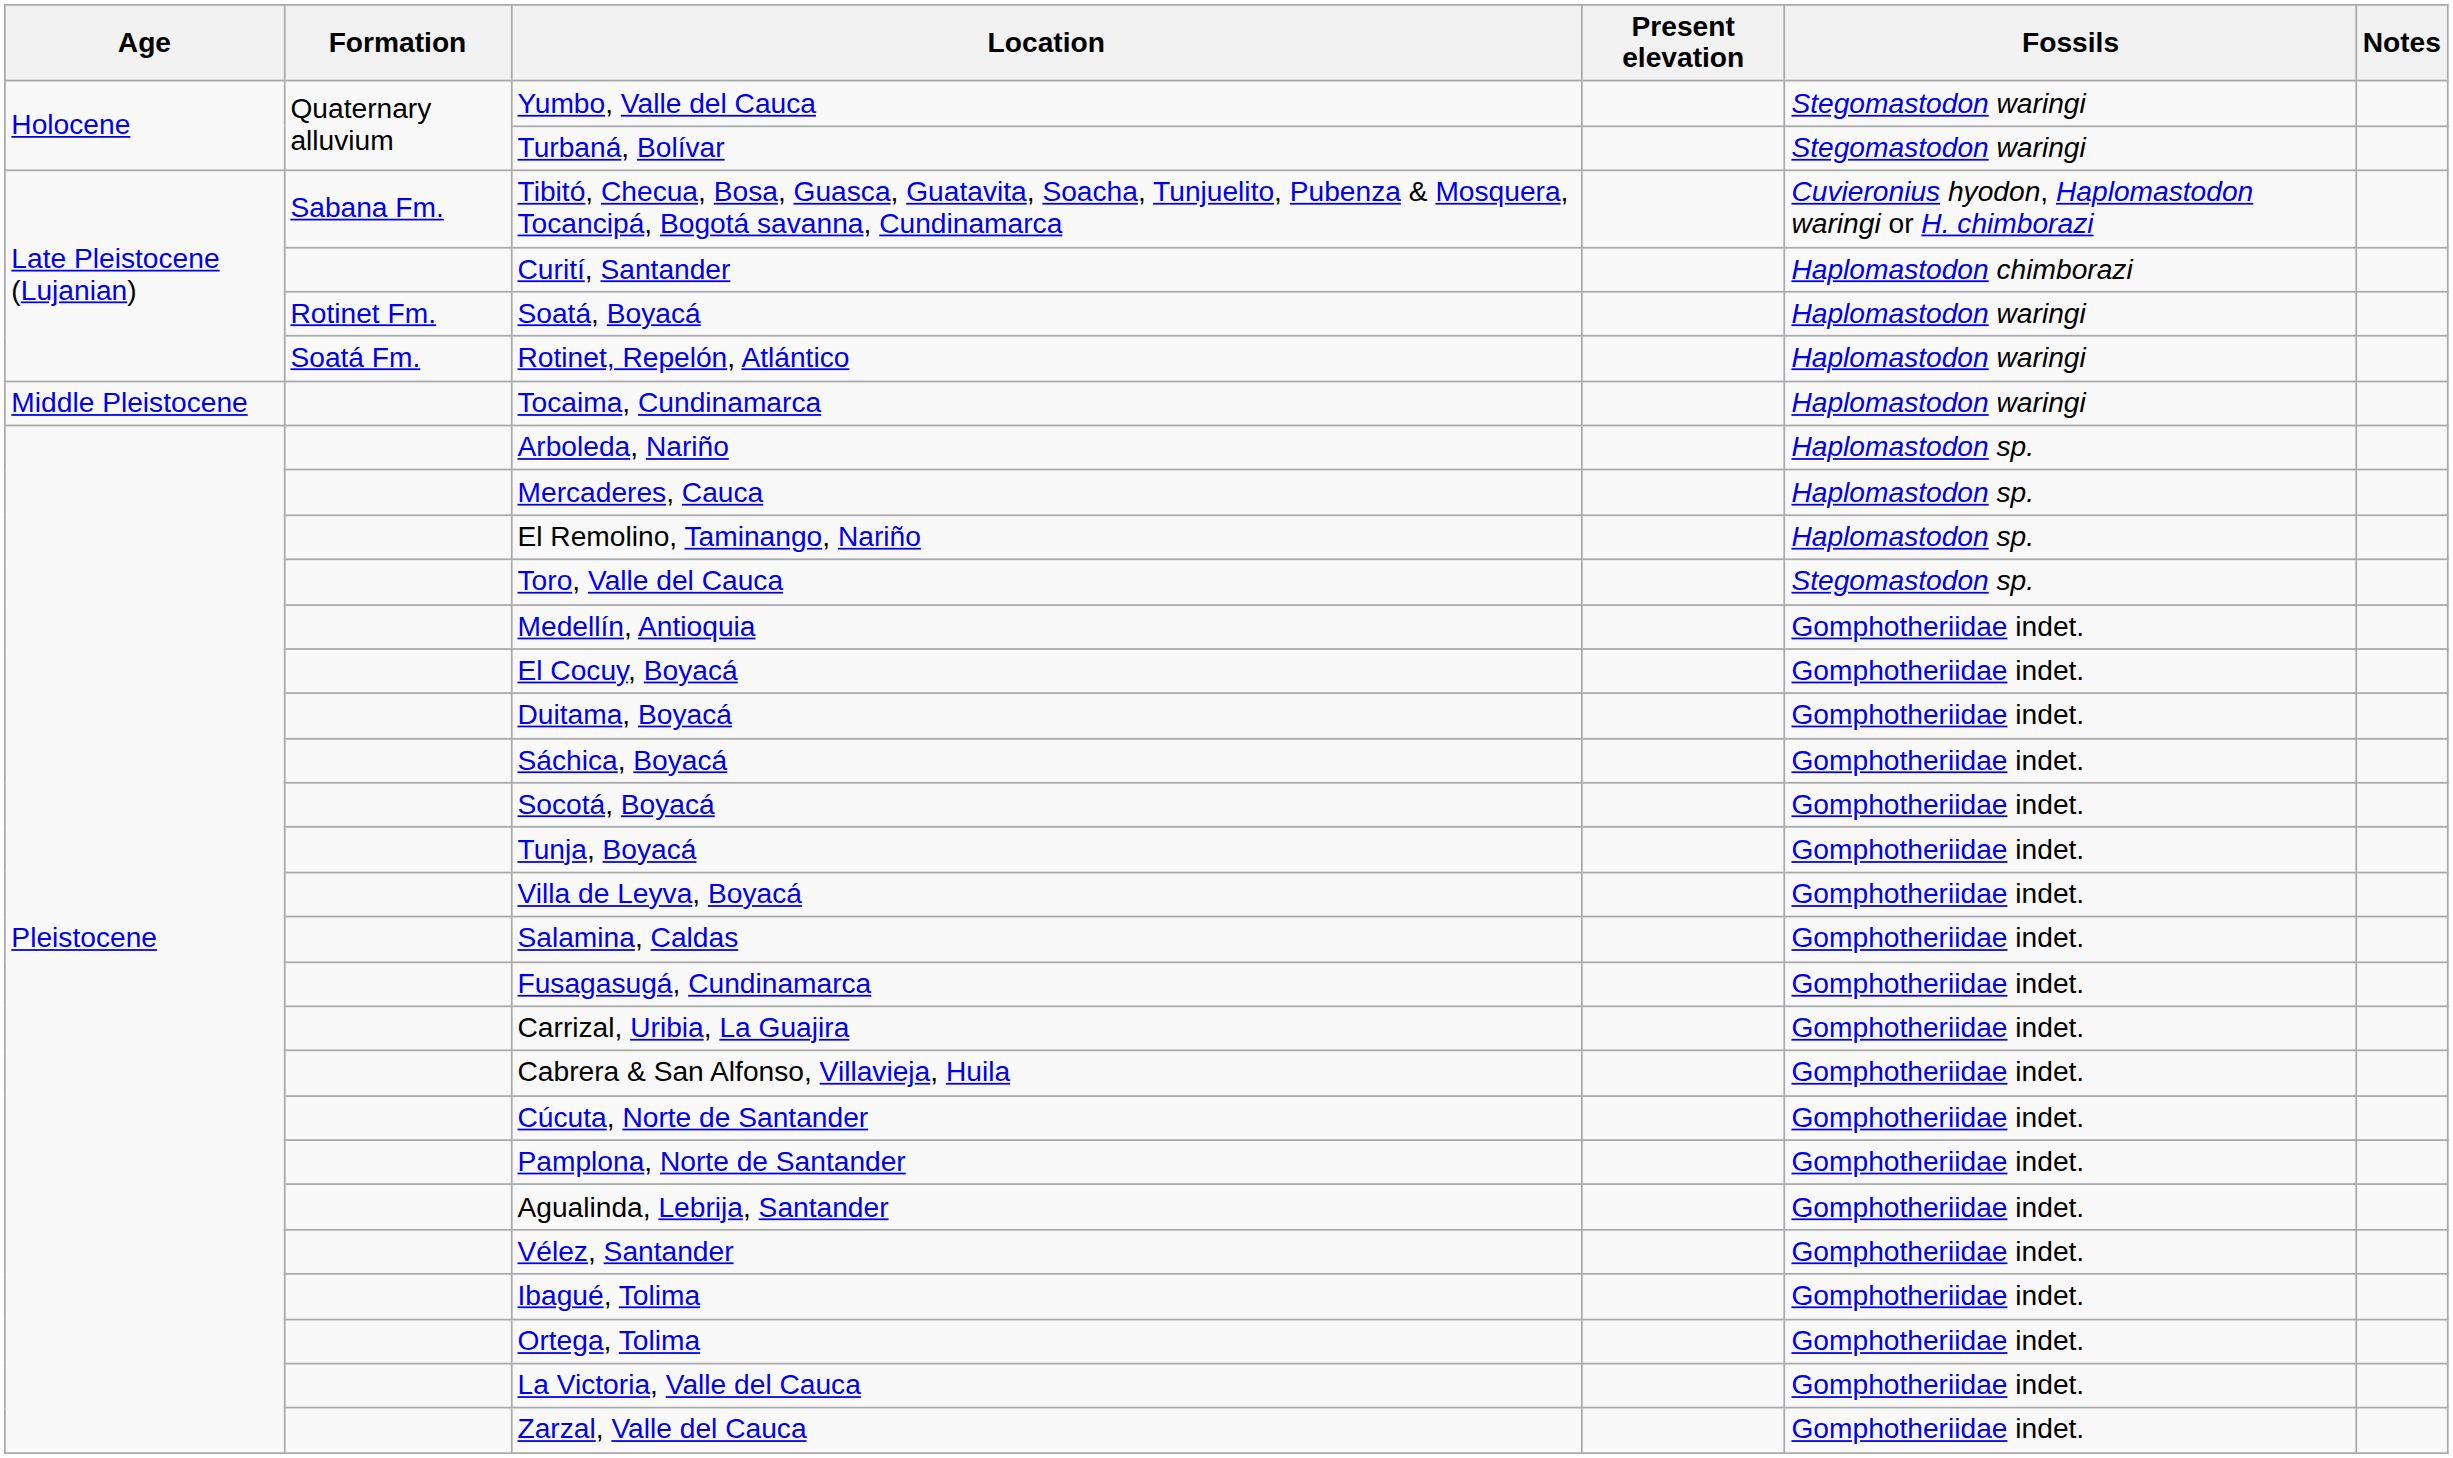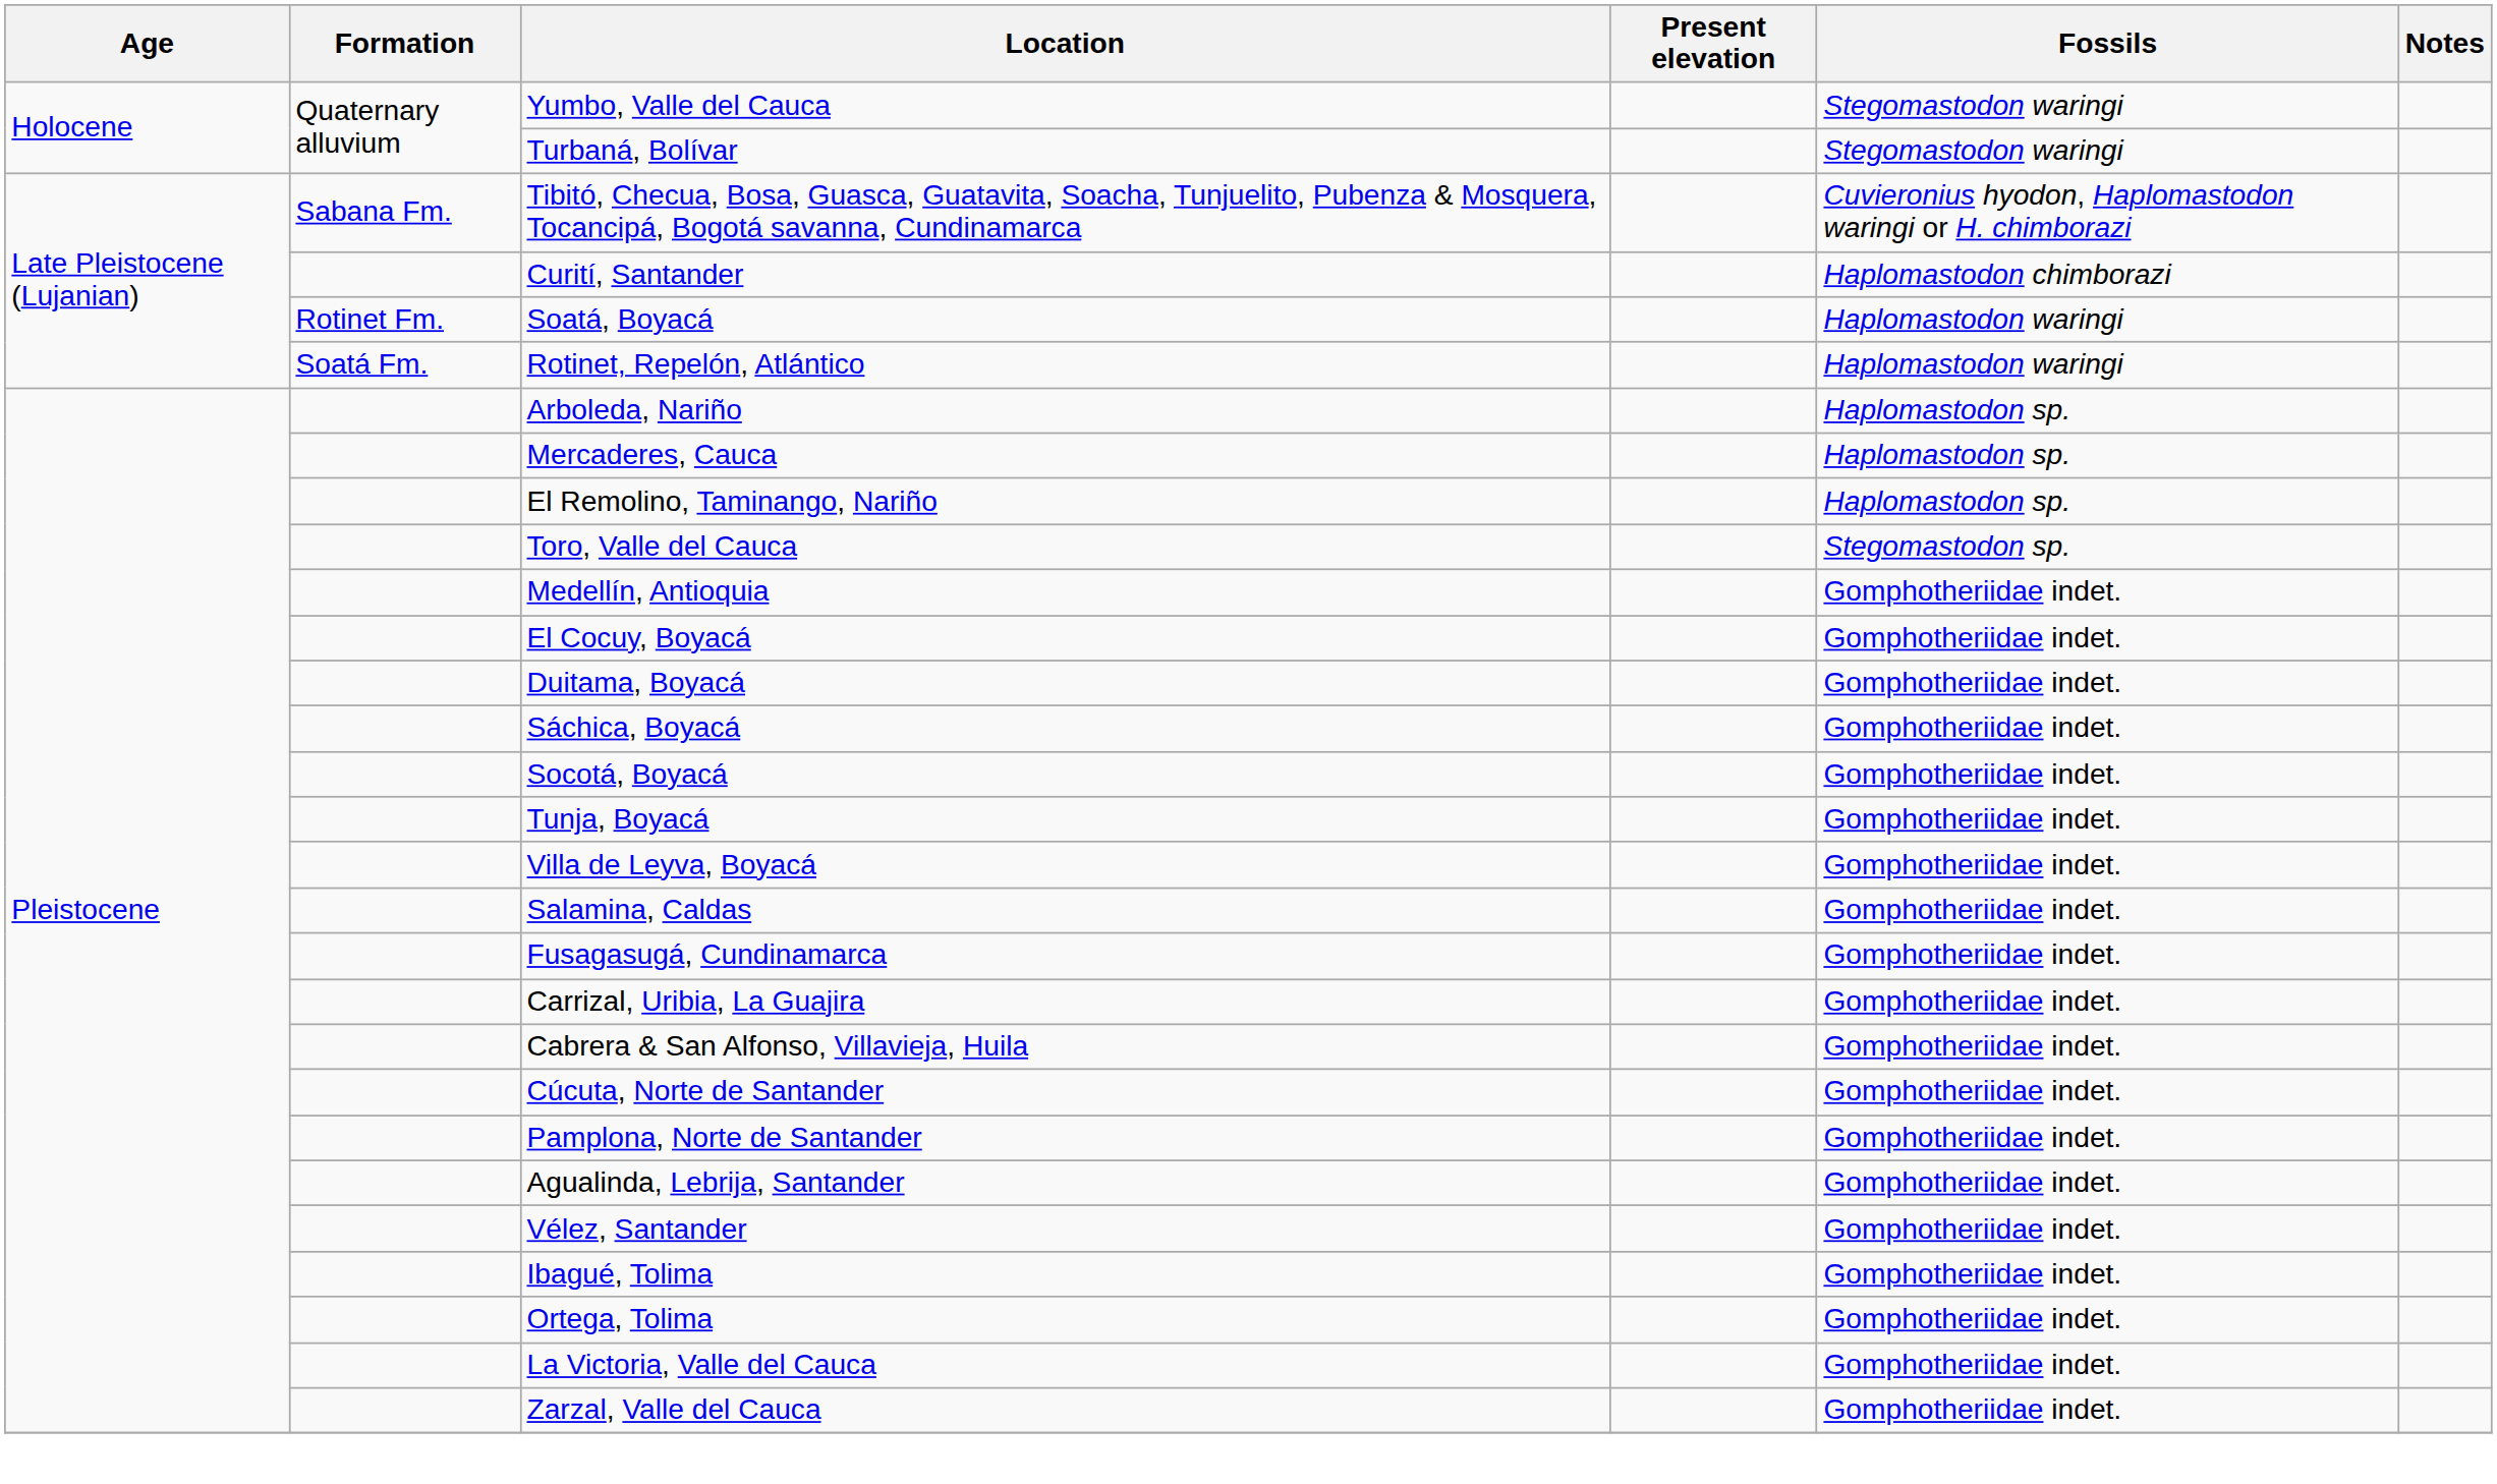- row: Middle Pleistocene | Tocaima, Cundinamarca | Haplomastodon waringi
